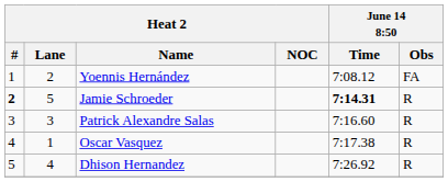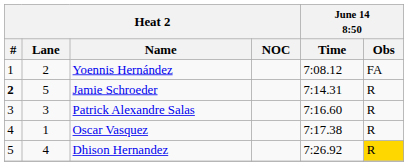Jamie Schroeder | June 14 8:50 / Time: bold -> normal
Dhison Hernandez | June 14 8:50 / Obs: no background -> gold background
